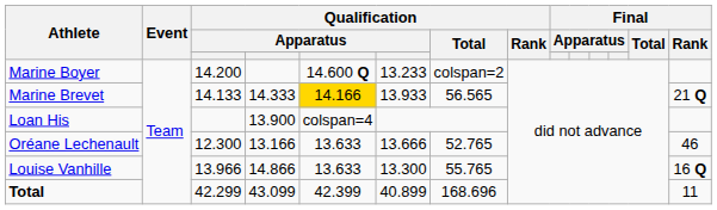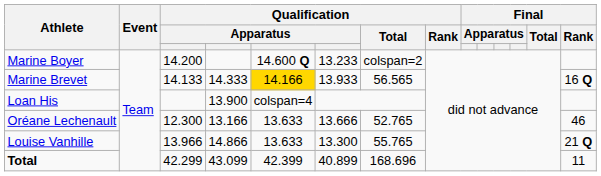Marine Brevet | Final / Rank: 21 Q -> 16 Q
Louise Vanhille | Final / Rank: 16 Q -> 21 Q
